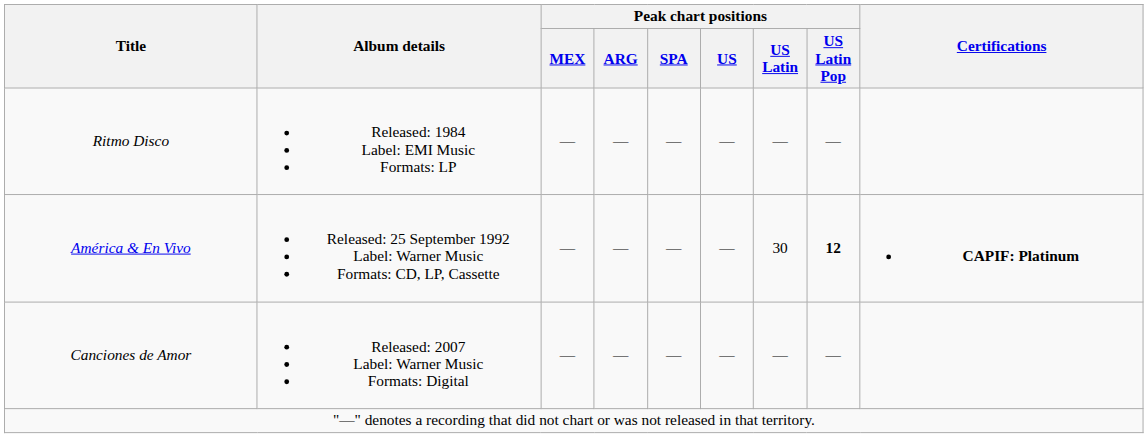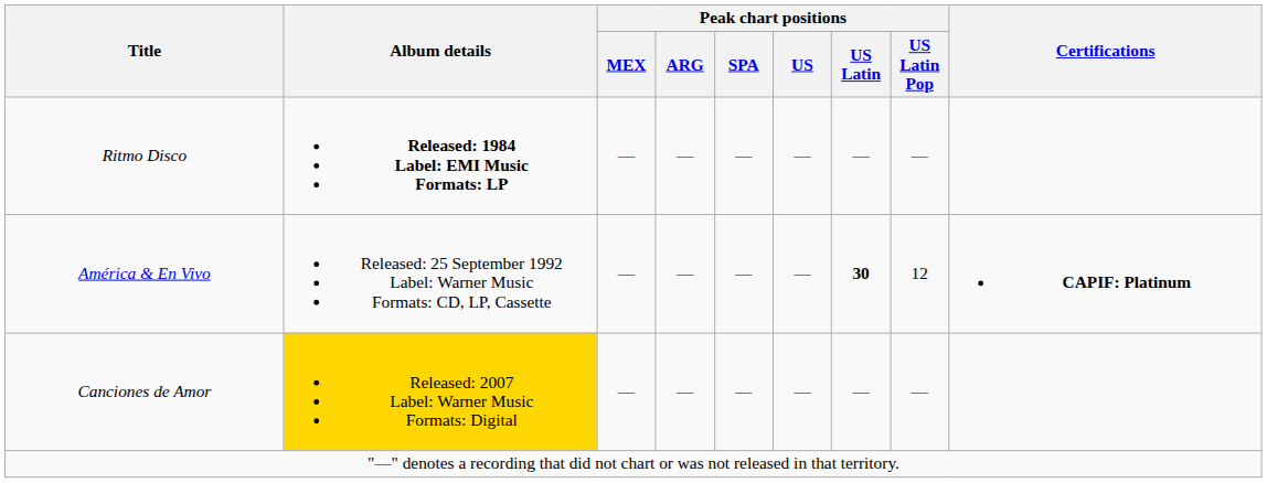Ritmo Disco | Album details: normal -> bold
América & En Vivo | Peak chart positions / US Latin: normal -> bold
América & En Vivo | Peak chart positions / US Latin Pop: bold -> normal
Canciones de Amor | Album details: no background -> gold background
